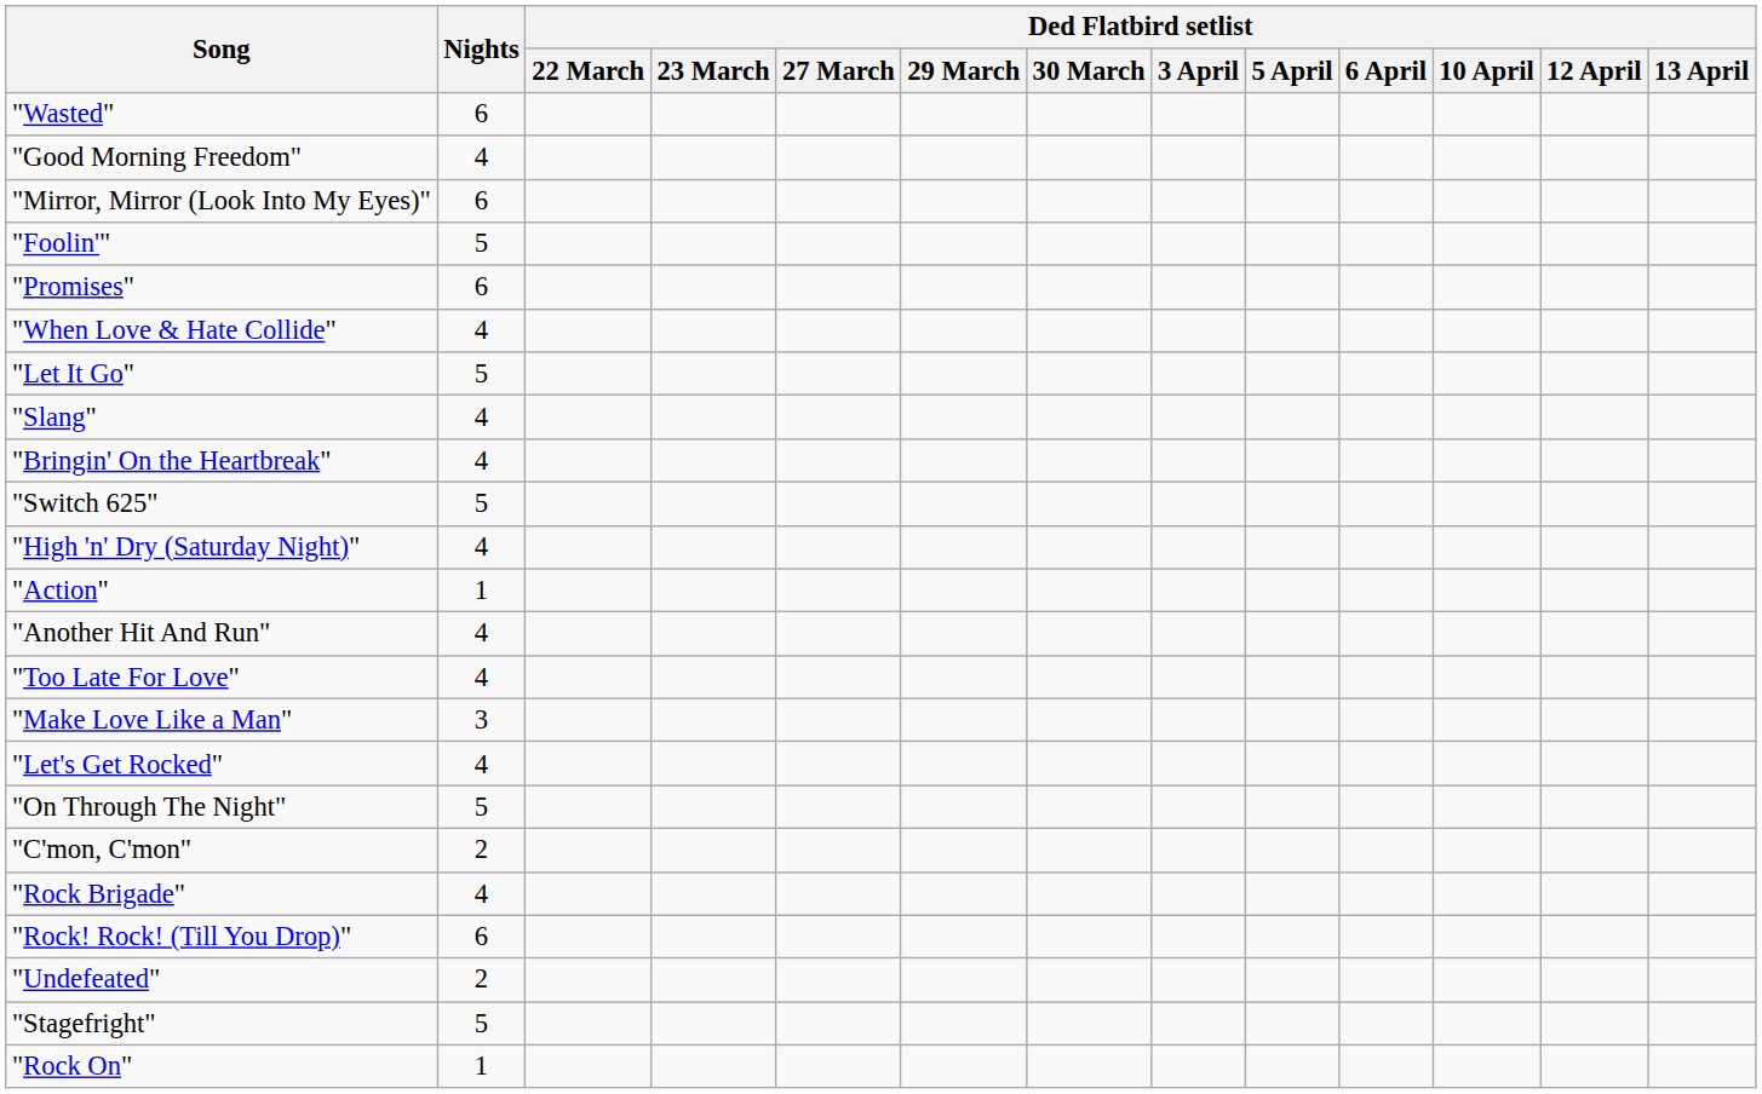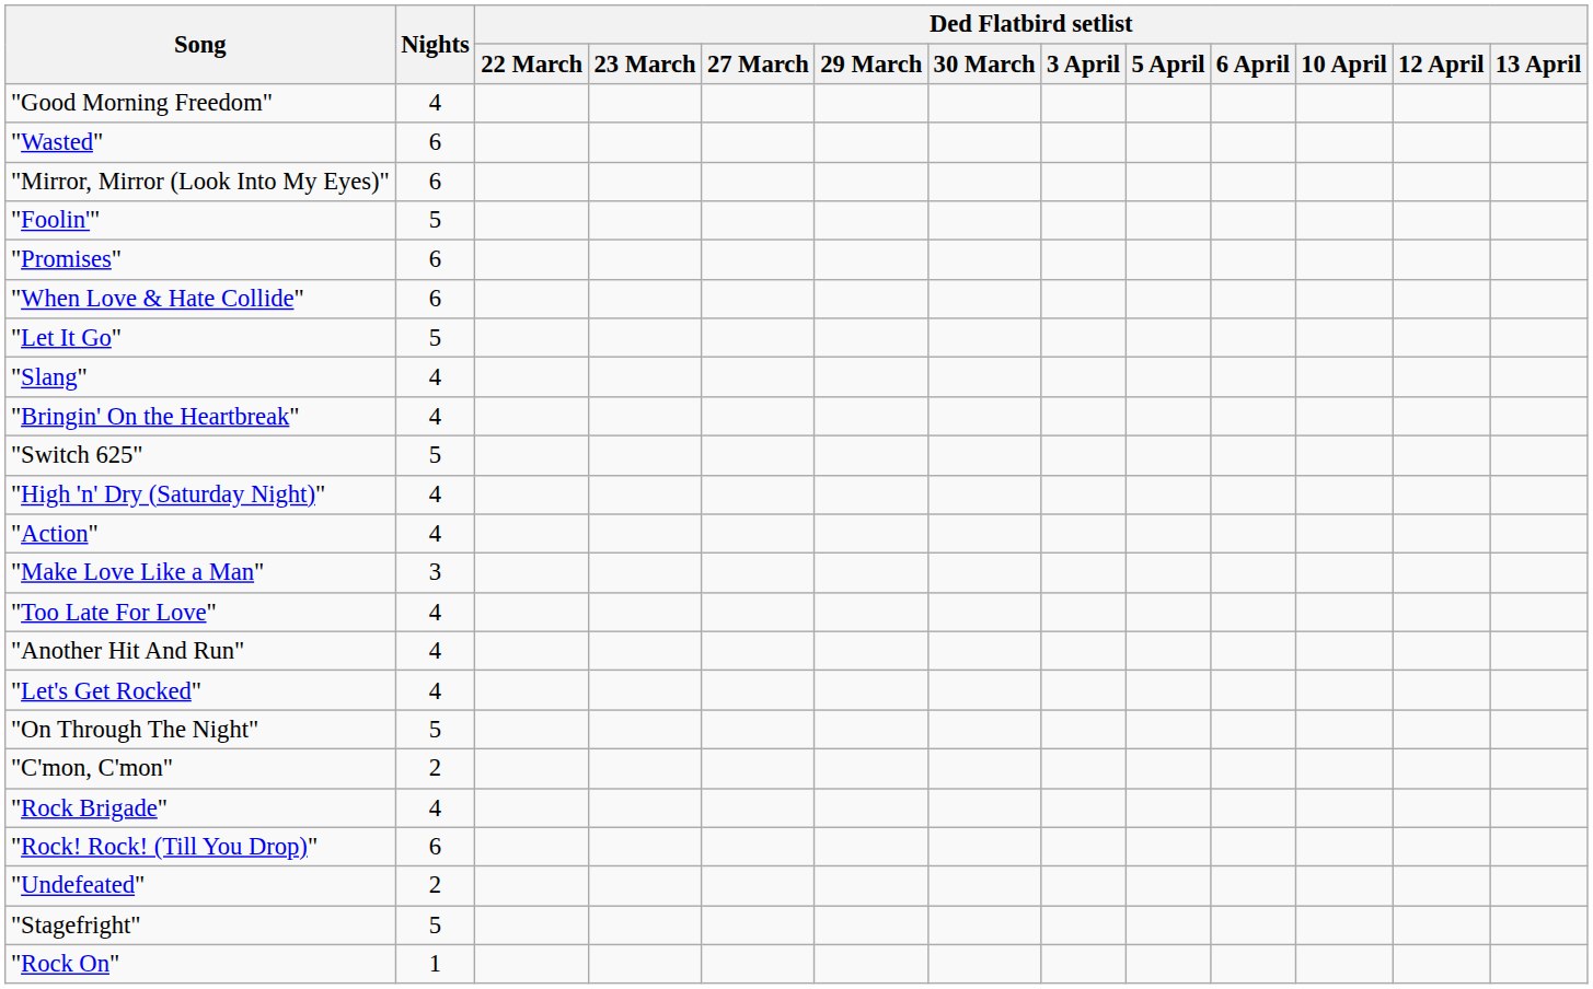rows swapped: "Good Morning Freedom" <-> "Wasted"
"When Love & Hate Collide" | Nights: 4 -> 6
"Action" | Nights: 1 -> 4
rows swapped: "Another Hit And Run" <-> "Make Love Like a Man"
